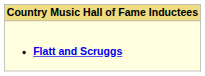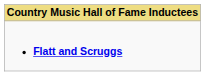row 2 | column 1: lightyellow background -> no background
